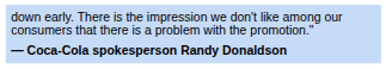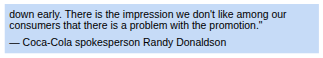row 2 | column 1: bold -> normal
